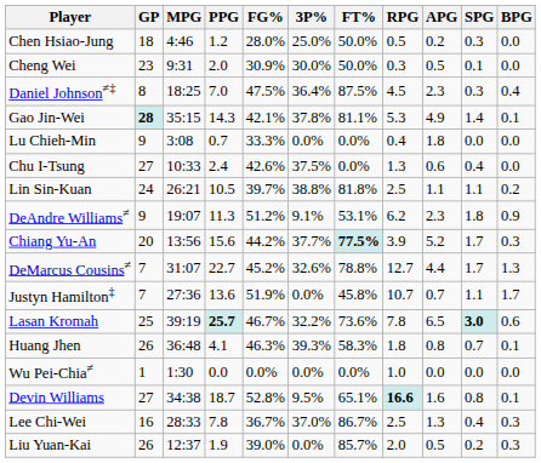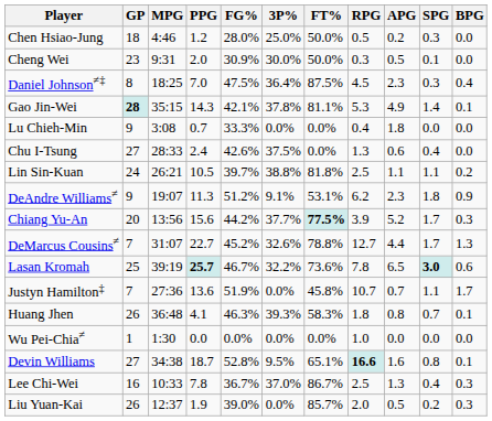Chu I-Tsung | MPG: 10:33 -> 28:33
rows swapped: Justyn Hamilton‡ <-> Lasan Kromah
Lee Chi-Wei | MPG: 28:33 -> 10:33
